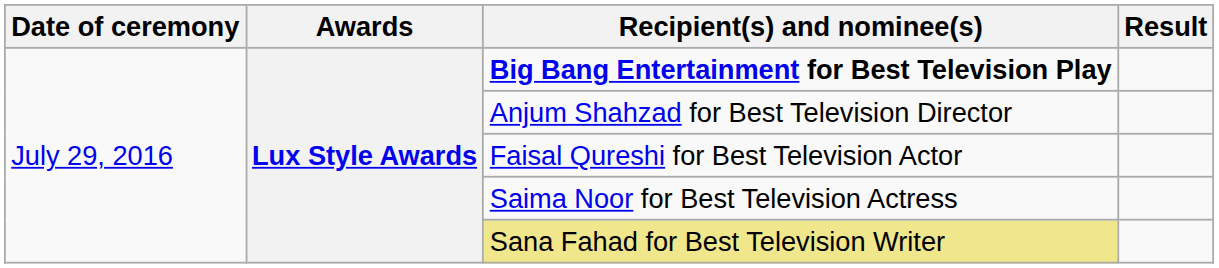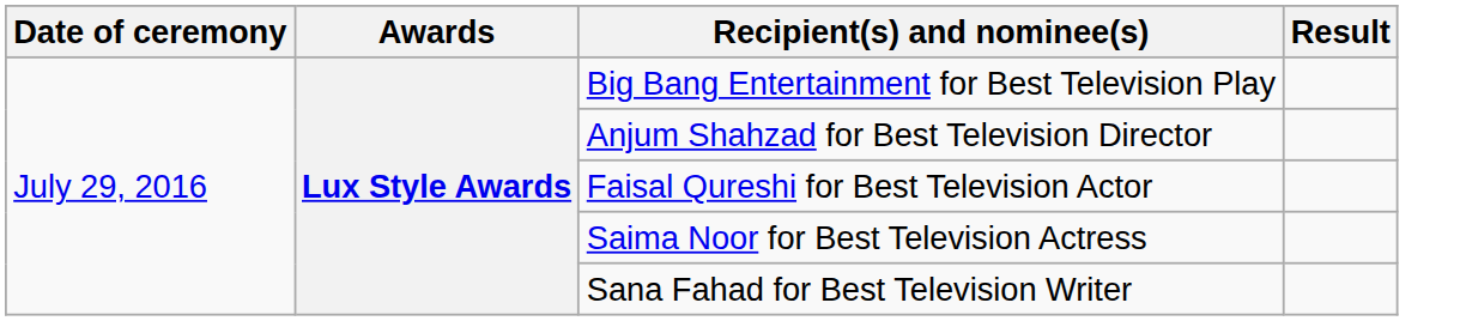Big Bang Entertainment for Best Television Play | Recipient(s) and nominee(s): bold -> normal
Sana Fahad for Best Television Writer | Recipient(s) and nominee(s): khaki background -> no background
